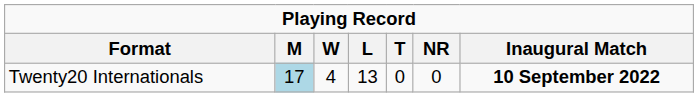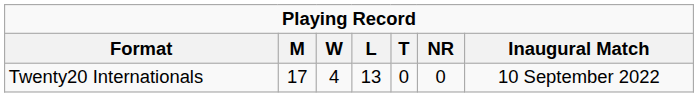Twenty20 Internationals | M: lightblue background -> no background
Twenty20 Internationals | Inaugural Match: bold -> normal
